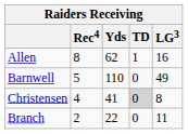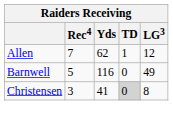Allen | Rec4: 8 -> 7
Allen | LG3: 16 -> 12
Barnwell | Yds: 110 -> 116
Christensen | Rec4: 4 -> 3
- row: Branch | 2 | 22 | 0 | 11
